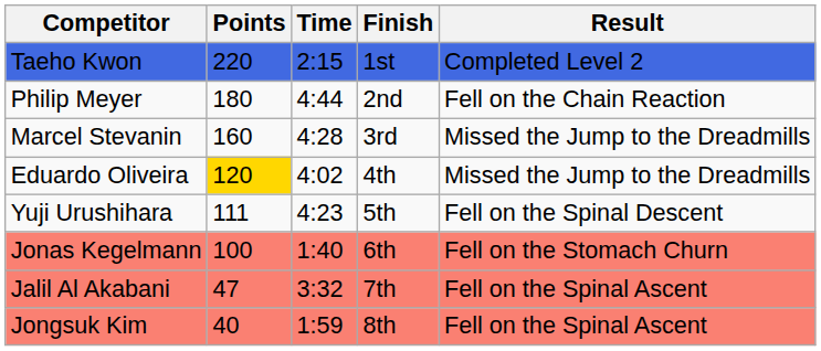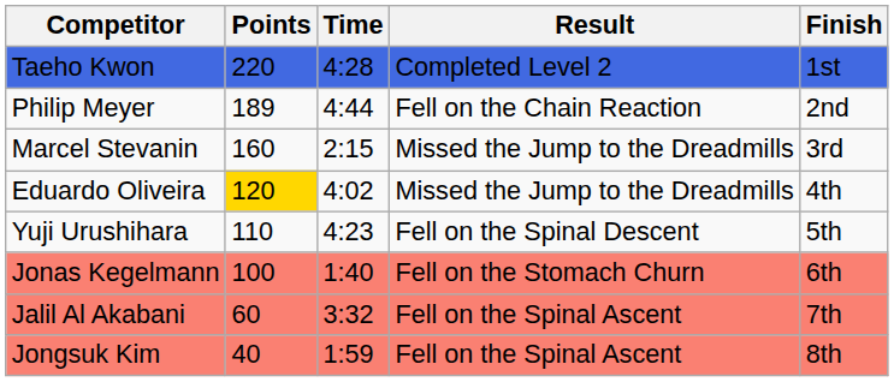columns swapped: Finish <-> Result
Taeho Kwon | Time: 2:15 -> 4:28
Philip Meyer | Points: 180 -> 189
Marcel Stevanin | Time: 4:28 -> 2:15
Yuji Urushihara | Points: 111 -> 110
Jalil Al Akabani | Points: 47 -> 60
